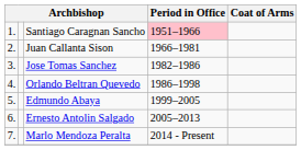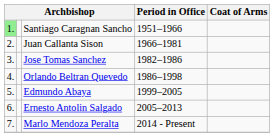Santiago Caragnan Sancho | column 1: no background -> lightgreen background
Santiago Caragnan Sancho | Period in Office: pink background -> no background
